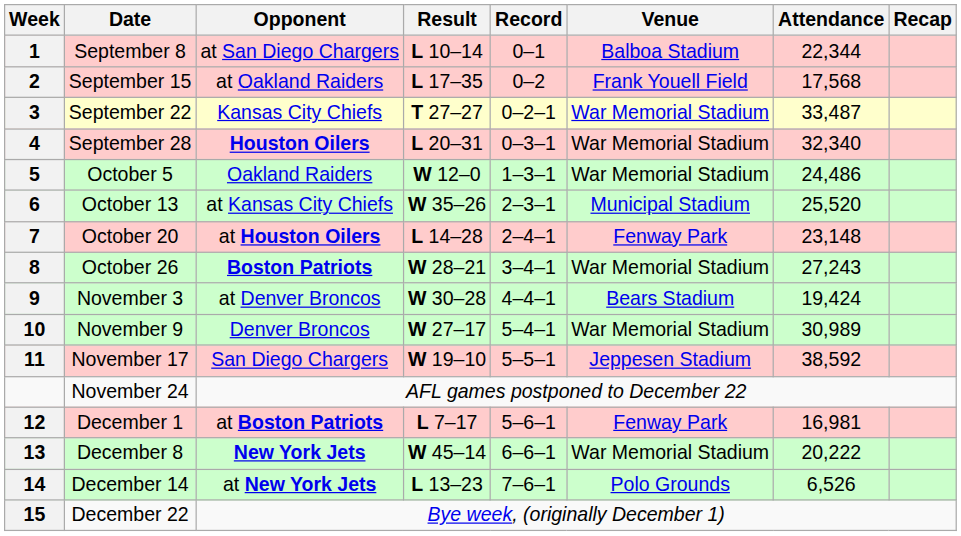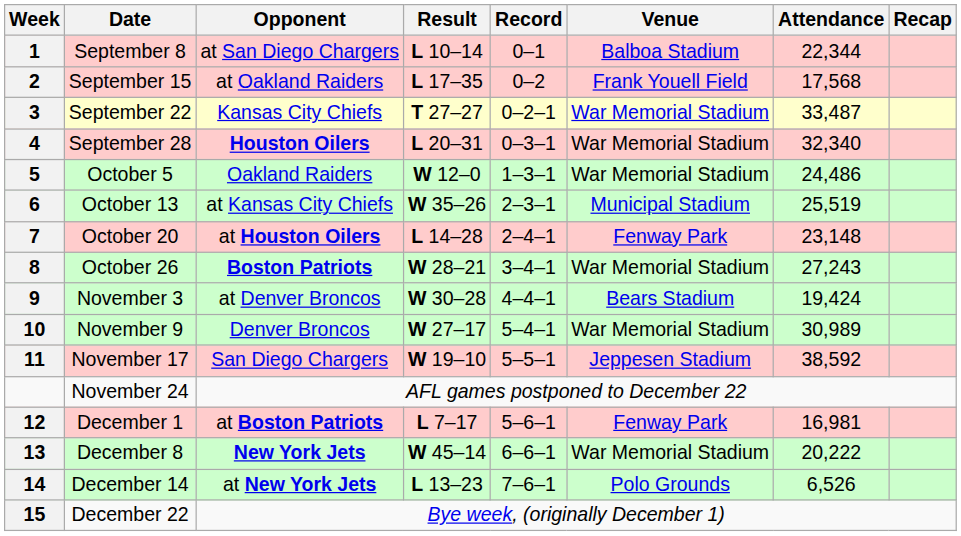October 13 | Attendance: 25,520 -> 25,519
